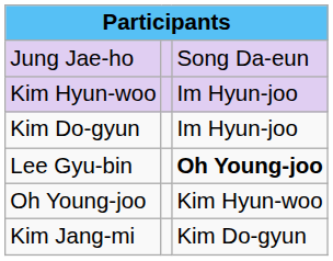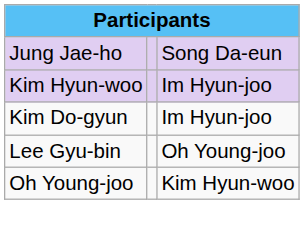Lee Gyu-bin | column 3: bold -> normal
- row: Kim Jang-mi | Kim Do-gyun
